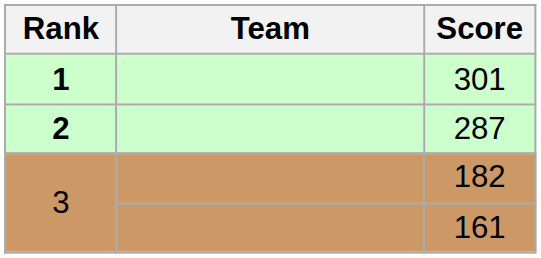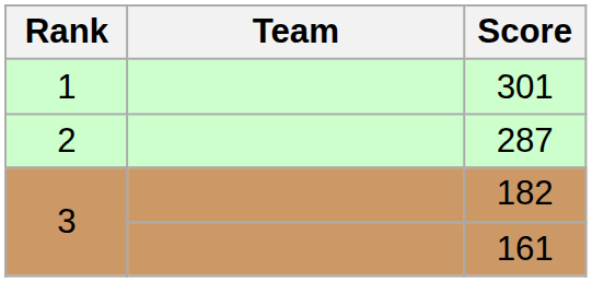301 | Rank: bold -> normal
287 | Rank: bold -> normal
